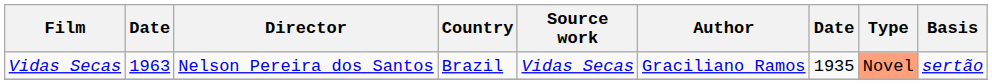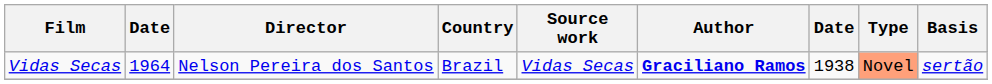row 2 | column 2: 1963 -> 1964
row 2 | Author: normal -> bold
row 2 | column 7: 1935 -> 1938
